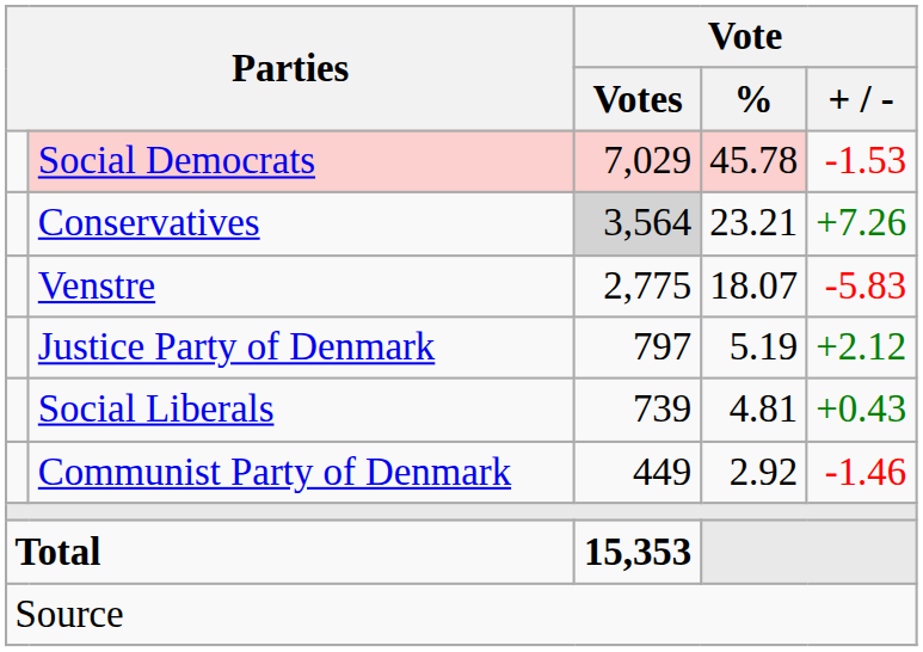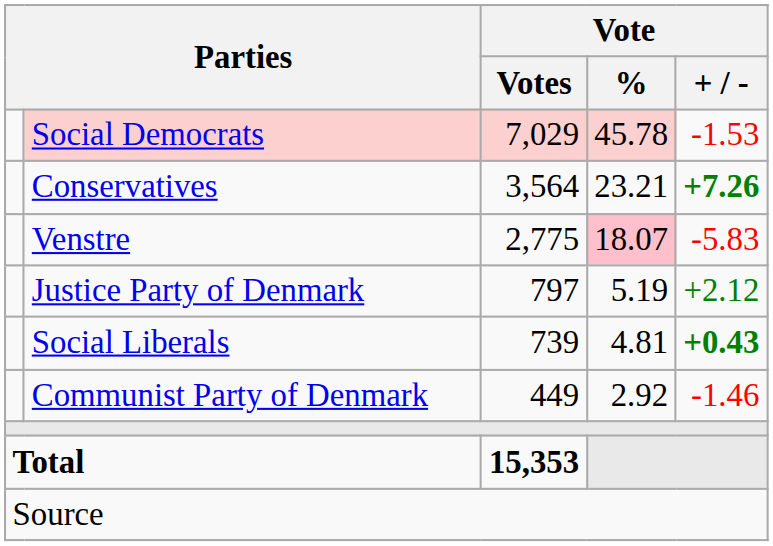Conservatives | Vote / Votes: lightgrey background -> no background
Conservatives | Vote / + / -: normal -> bold
Venstre | Vote / %: no background -> pink background
Social Liberals | Vote / + / -: normal -> bold
